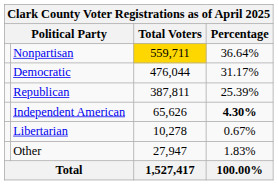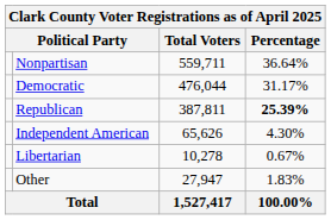Nonpartisan | Total Voters: gold background -> no background
Republican | Percentage: normal -> bold
Independent American | Percentage: bold -> normal
